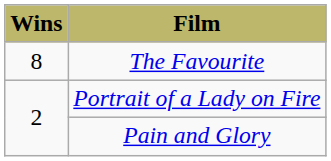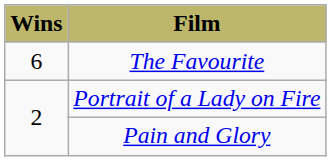The Favourite | Wins: 8 -> 6
